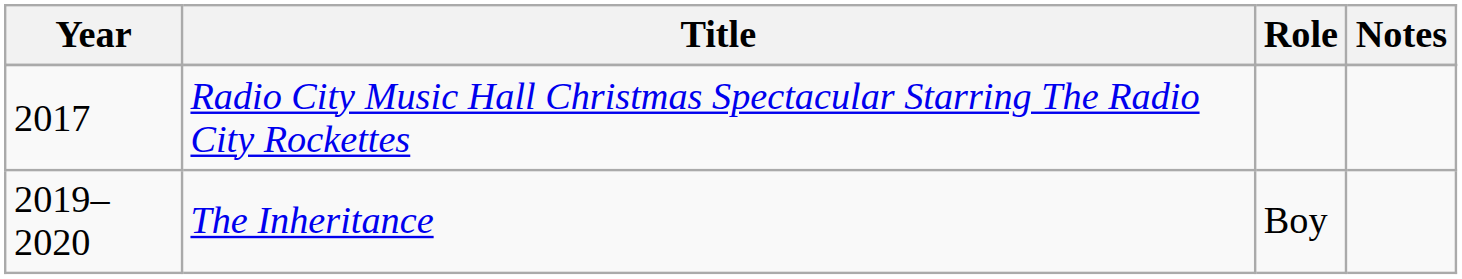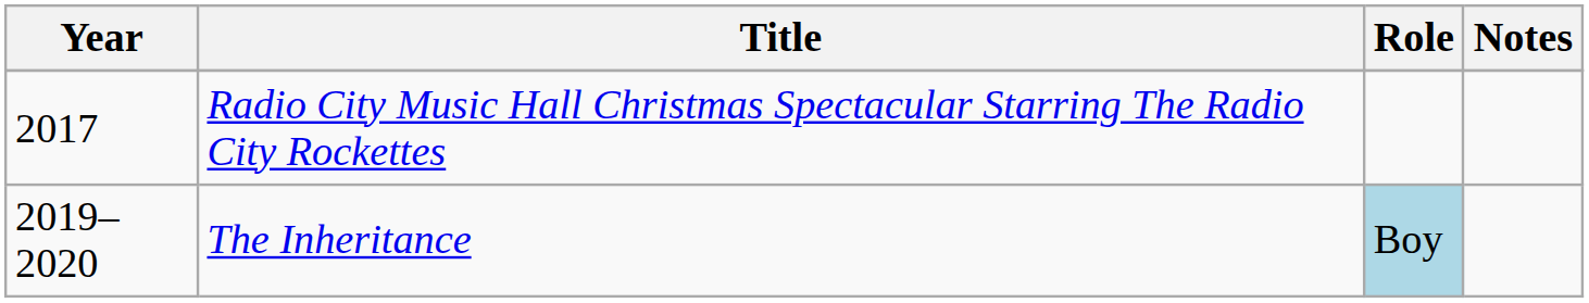The Inheritance | Role: no background -> lightblue background
